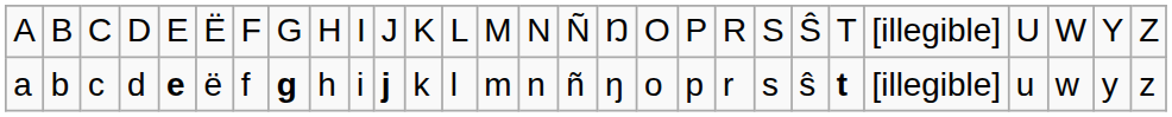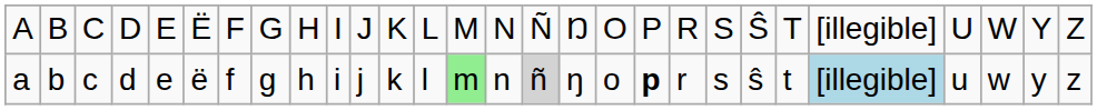a | column 5: bold -> normal
a | column 8: bold -> normal
a | column 11: bold -> normal
a | column 14: no background -> lightgreen background
a | column 16: no background -> lightgrey background
a | column 19: normal -> bold
a | column 23: bold -> normal
a | column 24: no background -> lightblue background
